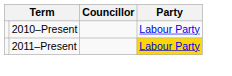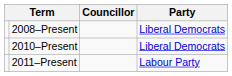+ row: 2008–Present | Liberal Democrats
2010–Present | Party: Labour Party -> Liberal Democrats
2011–Present | Party: gold background -> no background
